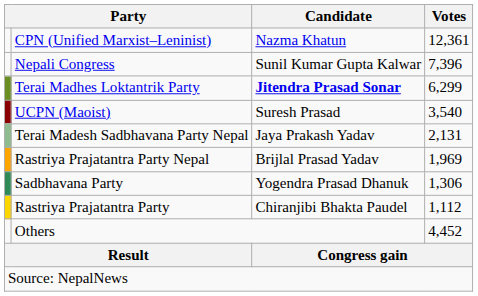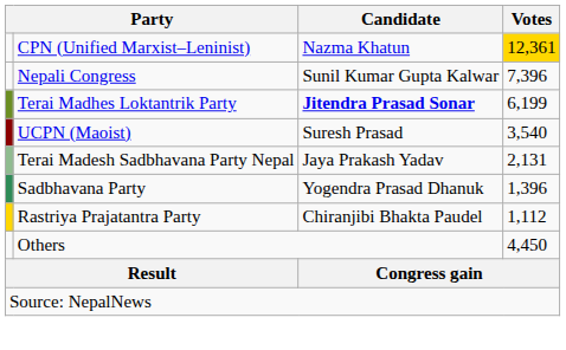CPN (Unified Marxist–Leninist) | Votes: no background -> gold background
Terai Madhes Loktantrik Party | Votes: 6,299 -> 6,199
- row: Rastriya Prajatantra Party Nepal | Brijlal Prasad Yadav | 1,969
Sadbhavana Party | Votes: 1,306 -> 1,396
Others | Votes: 4,452 -> 4,450
